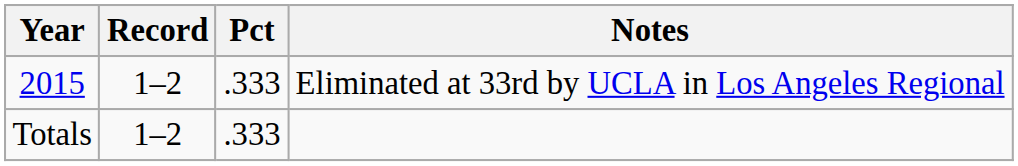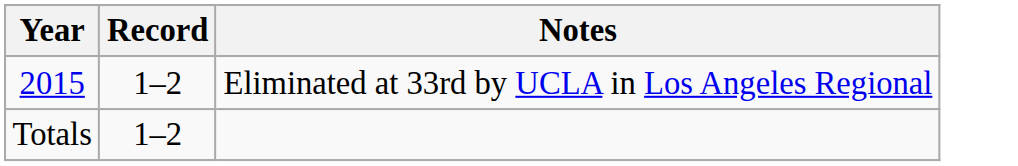- column: Pct | .333 | .333
